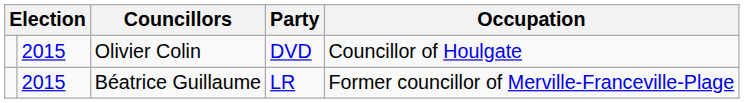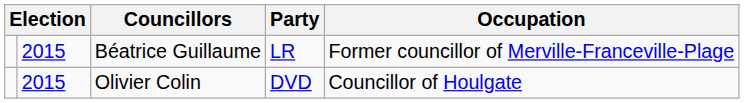rows swapped: Olivier Colin <-> Béatrice Guillaume
